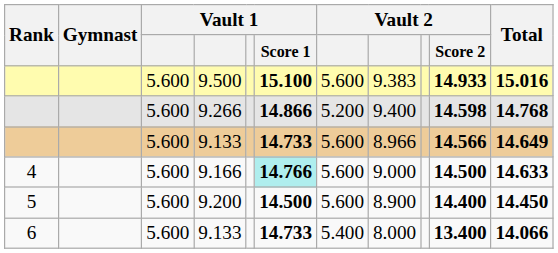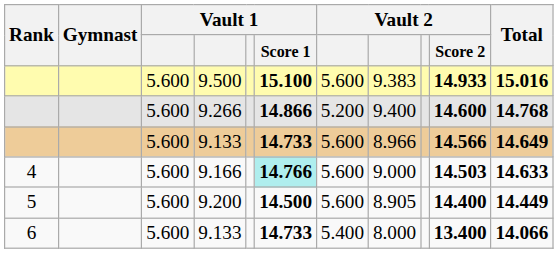9.266 | Vault 2 / Score 2: 14.598 -> 14.600
9.166 | Vault 2 / Score 2: 14.500 -> 14.503
9.200 | column 8: 8.900 -> 8.905
9.200 | Total: 14.450 -> 14.449
